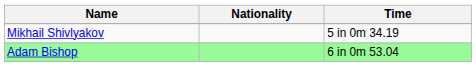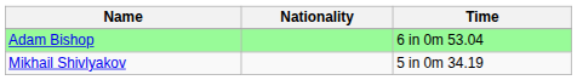rows swapped: Adam Bishop <-> Mikhail Shivlyakov
